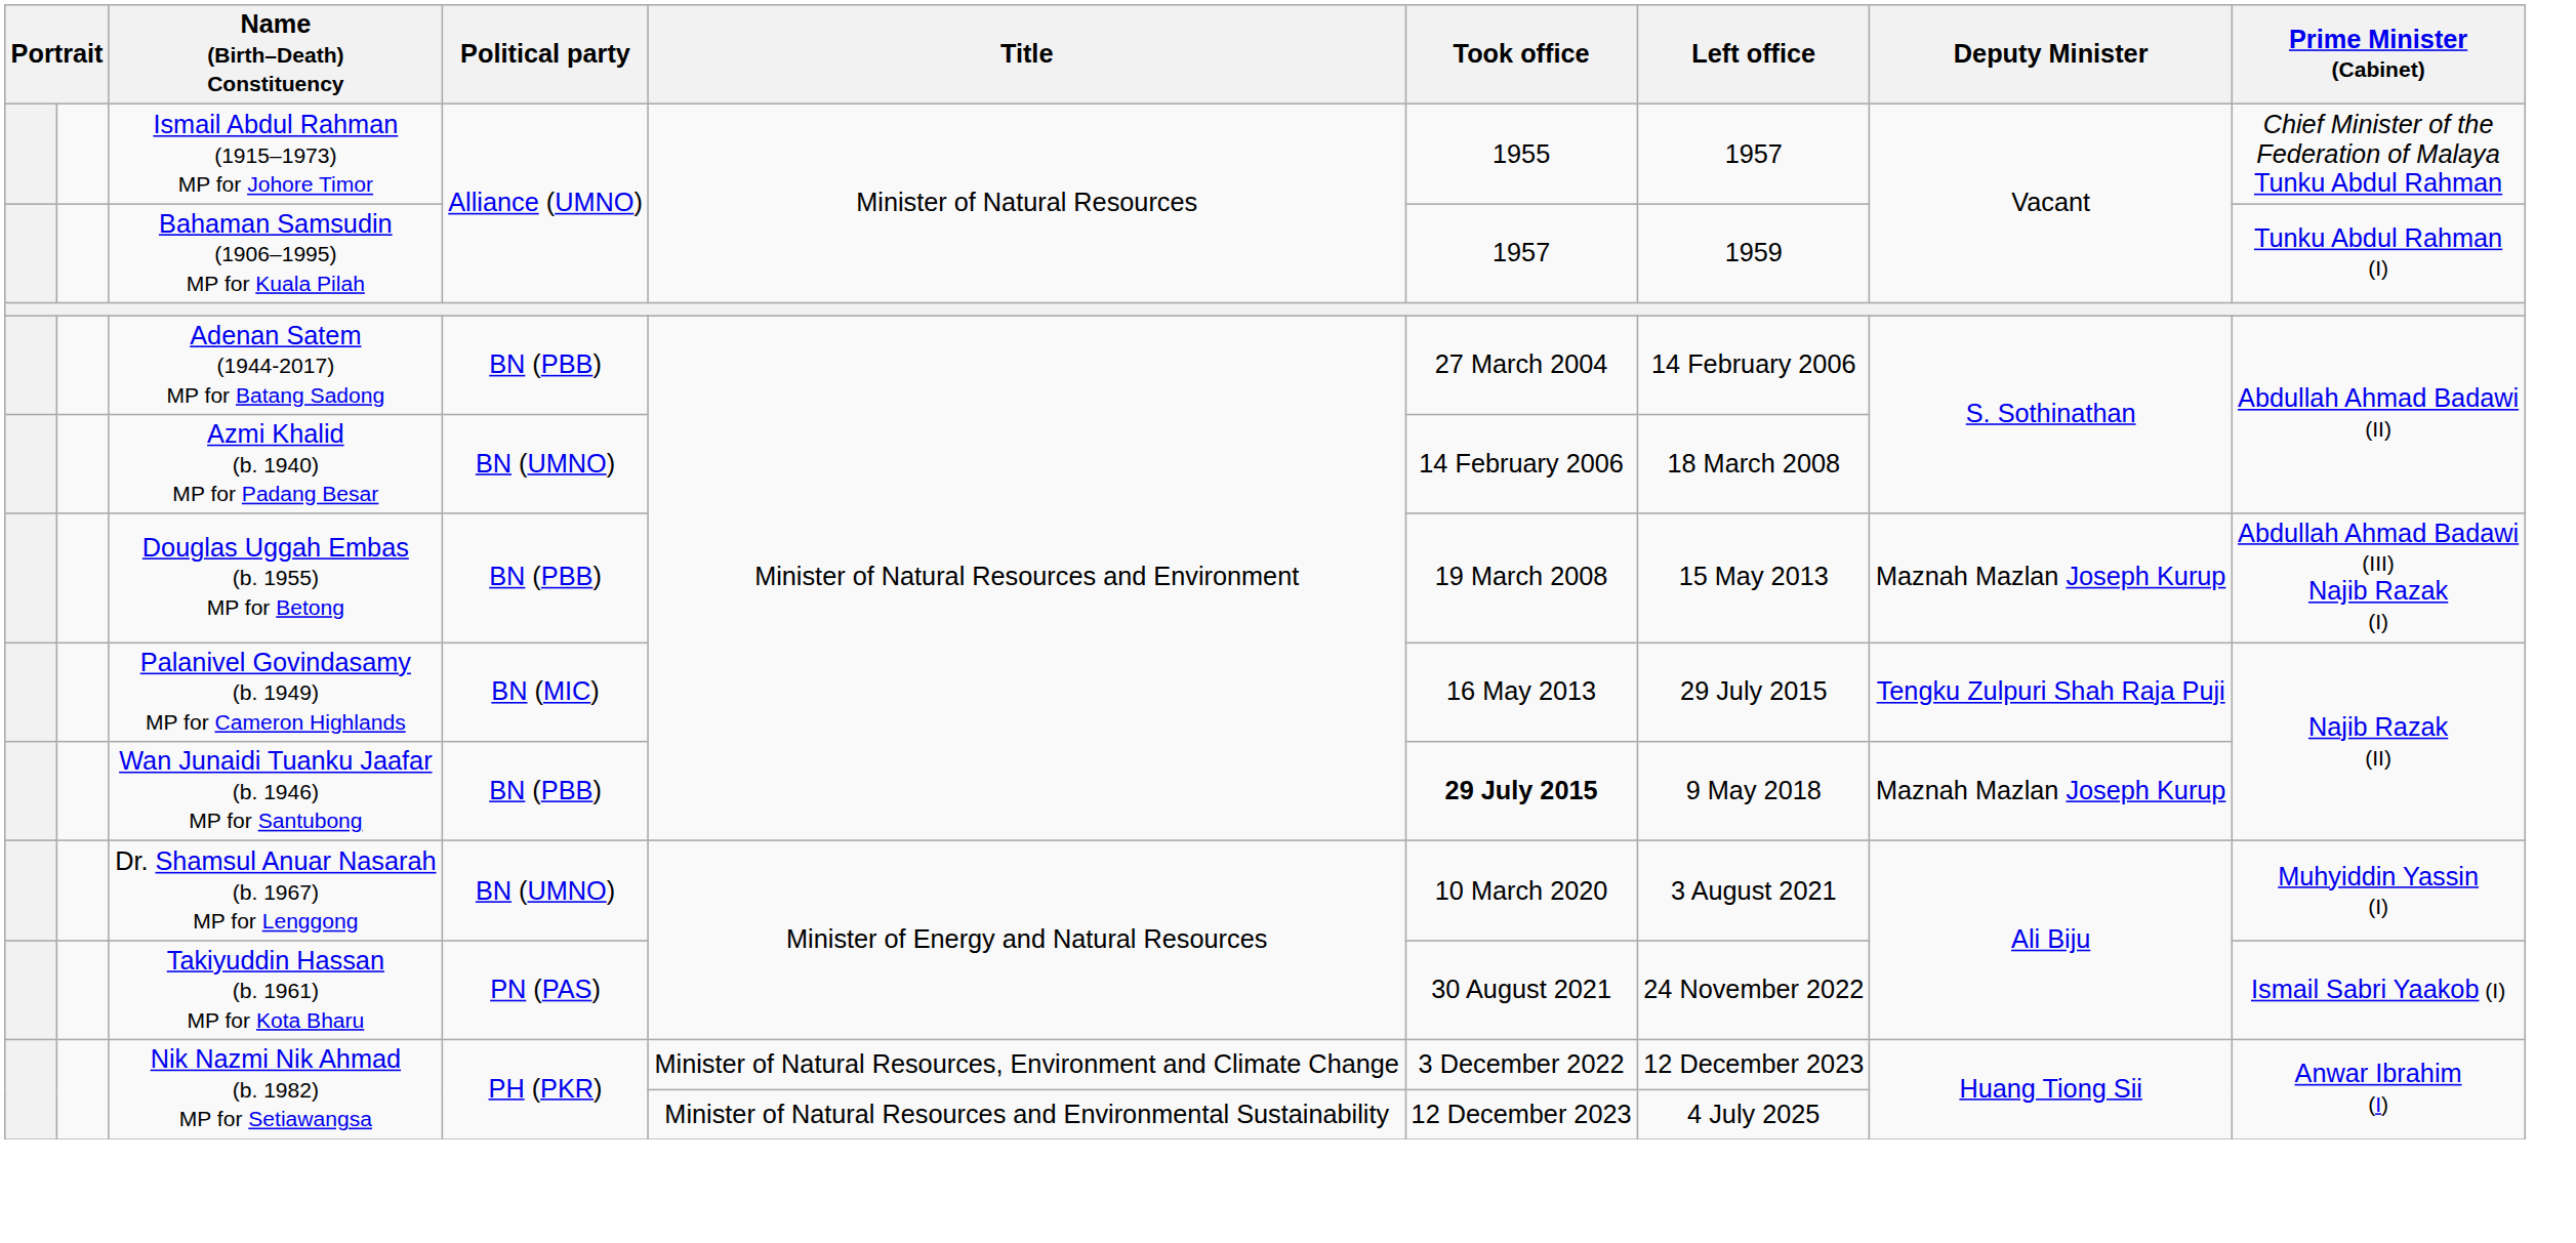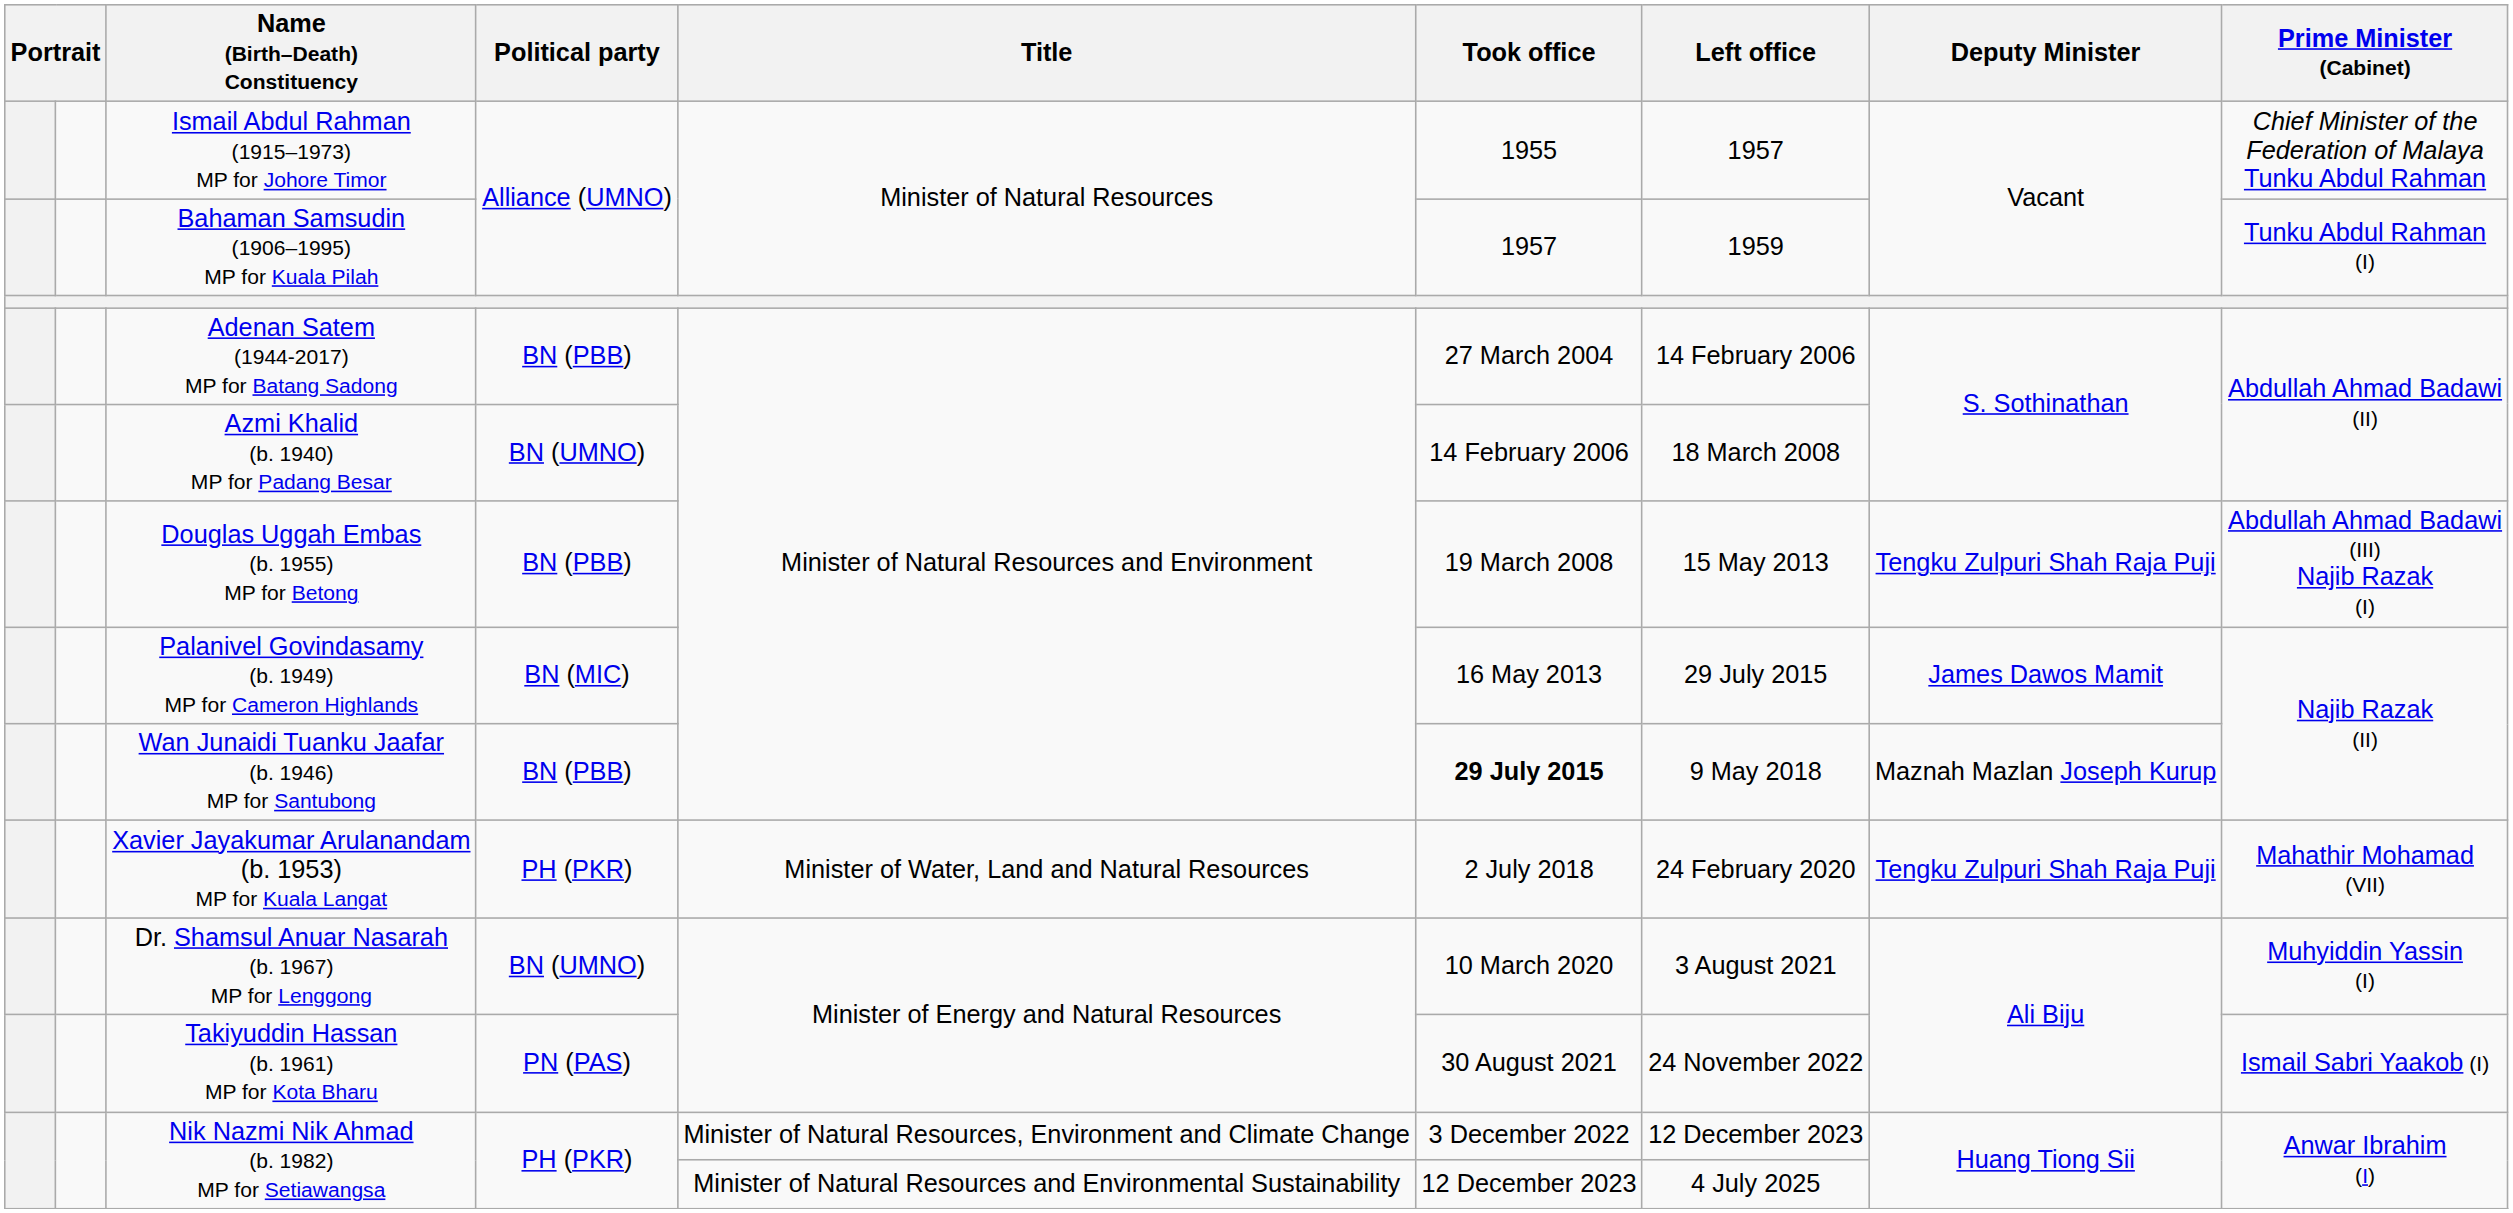Douglas Uggah Embas (b. 1955) MP for Betong | Deputy Minister: Maznah Mazlan Joseph Kurup -> Tengku Zulpuri Shah Raja Puji
Palanivel Govindasamy (b. 1949) MP for Cameron Highlands | Deputy Minister: Tengku Zulpuri Shah Raja Puji -> James Dawos Mamit
+ row: Xavier Jayakumar Arulanandam (b. 1953) MP for Kuala Langat | PH (PKR) | Minister of Water, Land and Natural Resources | 2 July 2018 | 24 February 2020 | Tengku Zulpuri Shah Raja Puji | Mahathir Mohamad (VII)
